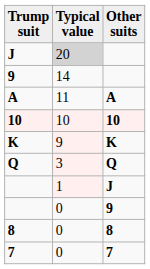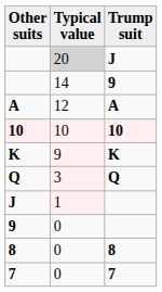columns swapped: Trump suit <-> Other suits
row 4 | Typical value: 11 -> 12
